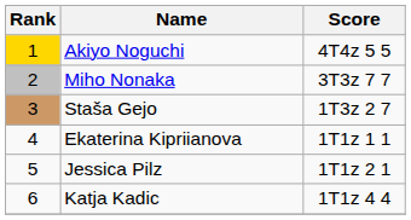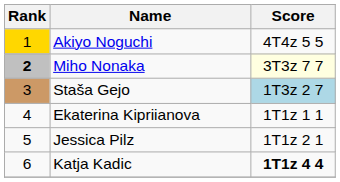Miho Nonaka | Rank: normal -> bold
Miho Nonaka | Score: no background -> lightyellow background
Staša Gejo | Score: no background -> lightblue background
Katja Kadic | Score: normal -> bold
